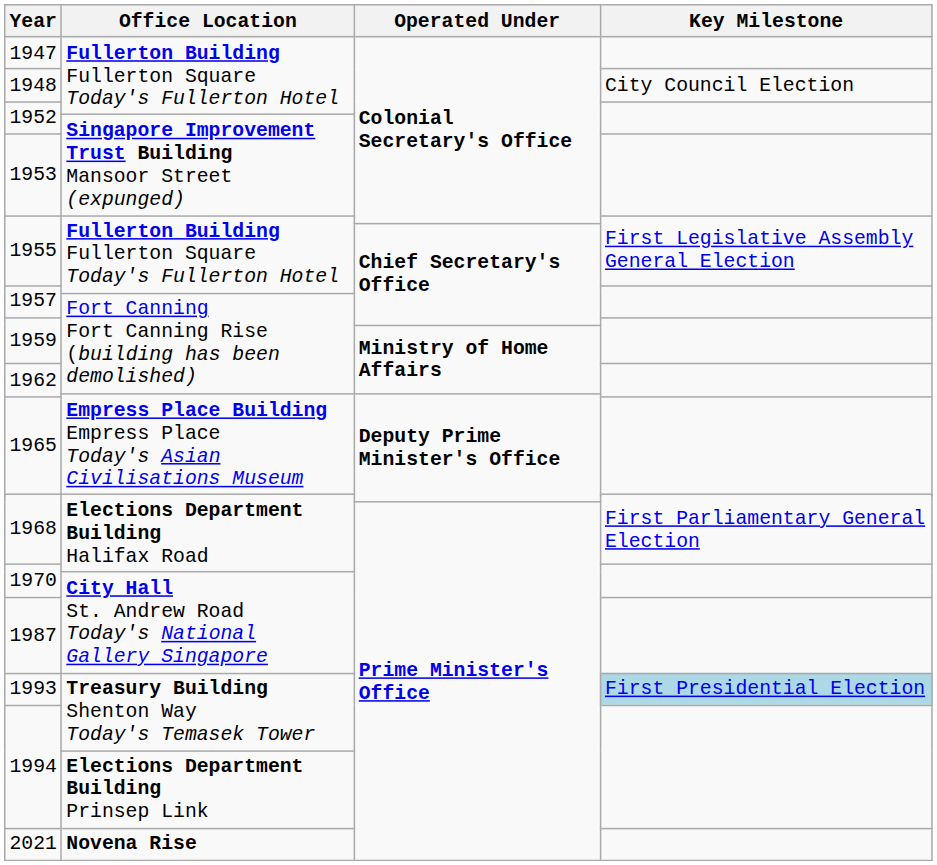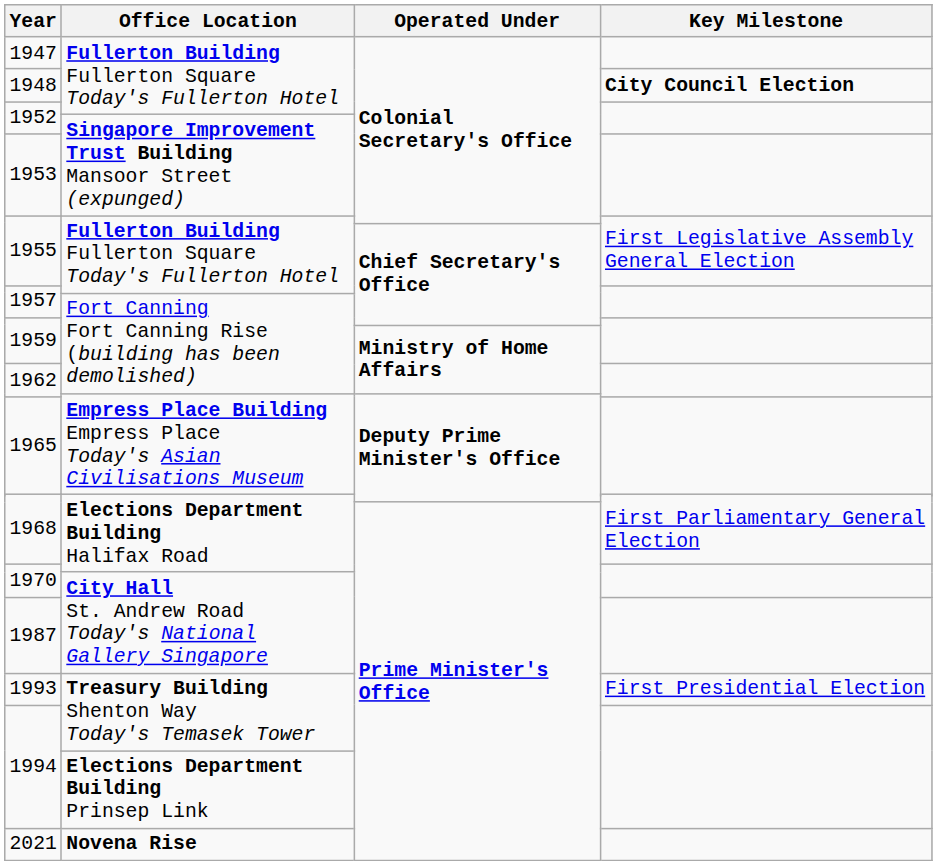1948 | Key Milestone: normal -> bold
1993 | Key Milestone: lightblue background -> no background
